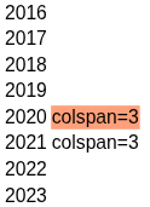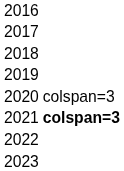2020 | column 2: lightsalmon background -> no background
2021 | column 2: normal -> bold
